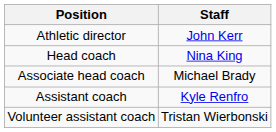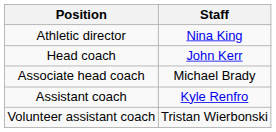Athletic director | Staff: John Kerr -> Nina King
Head coach | Staff: Nina King -> John Kerr
